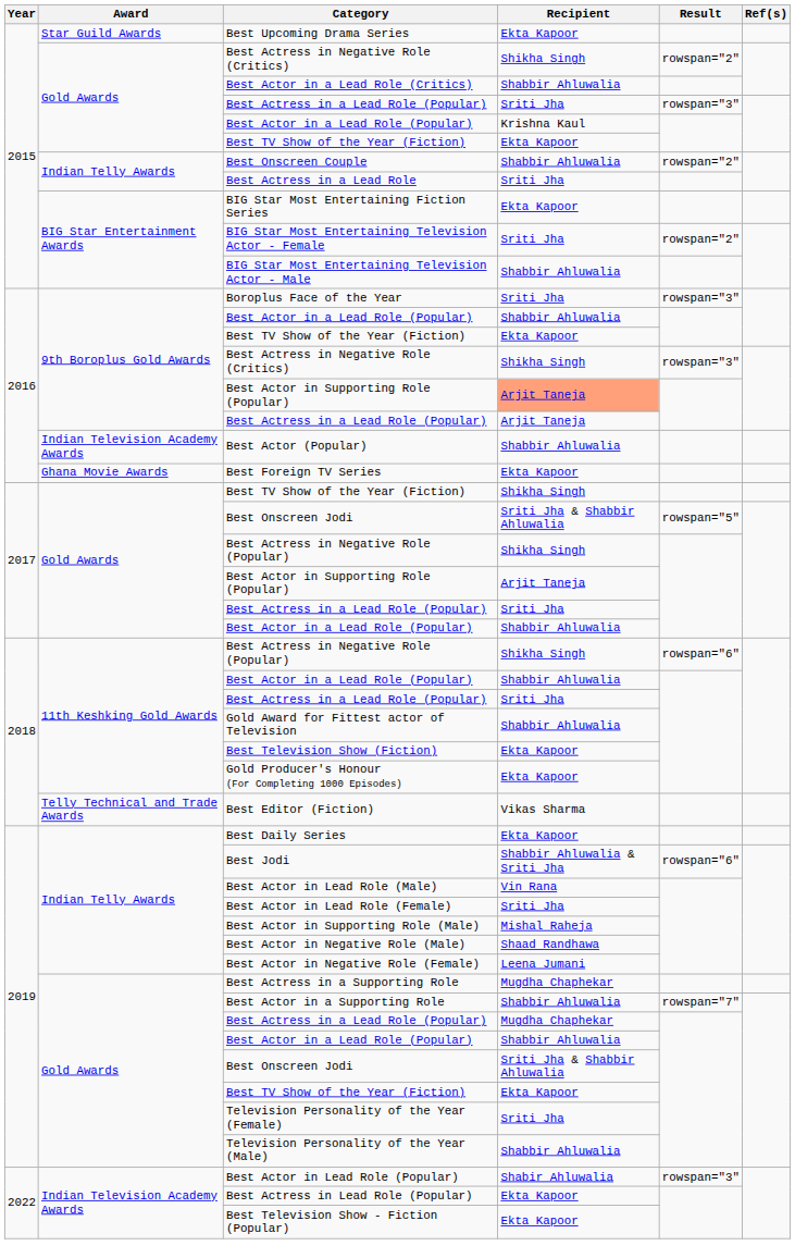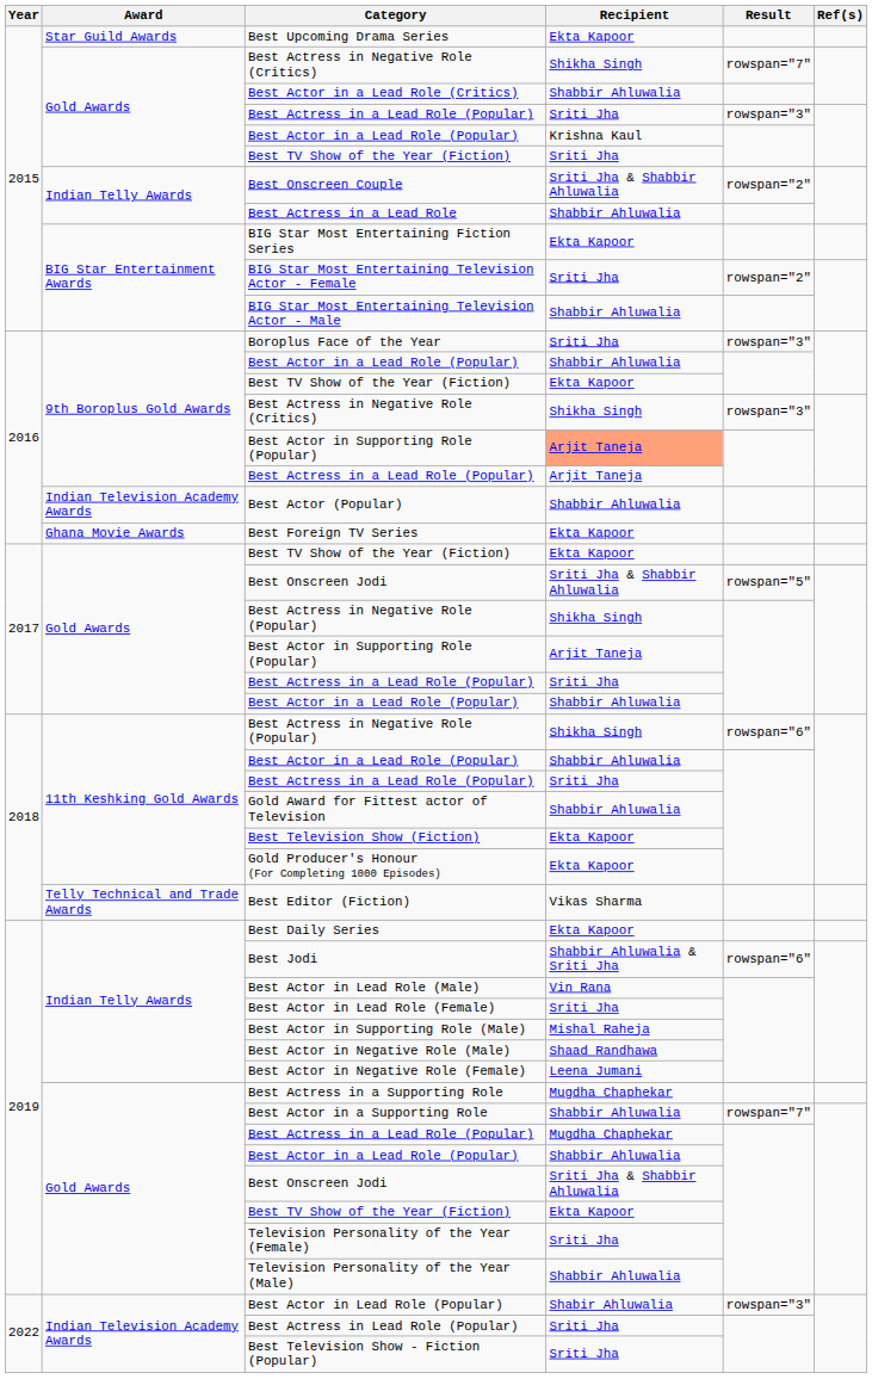2015 / Best Actress in Negative Role (Critics) | Result: rowspan="2" -> rowspan="7"
2015 / Best TV Show of the Year (Fiction) | Recipient: Ekta Kapoor -> Sriti Jha
Best Onscreen Couple | Recipient: Shabbir Ahluwalia -> Sriti Jha & Shabbir Ahluwalia
Best Actress in a Lead Role | Recipient: Sriti Jha -> Shabbir Ahluwalia
2017 / Best TV Show of the Year (Fiction) | Recipient: Shikha Singh -> Ekta Kapoor
Best Actress in Lead Role (Popular) | Recipient: Ekta Kapoor -> Sriti Jha
Best Television Show - Fiction (Popular) | Recipient: Ekta Kapoor -> Sriti Jha
